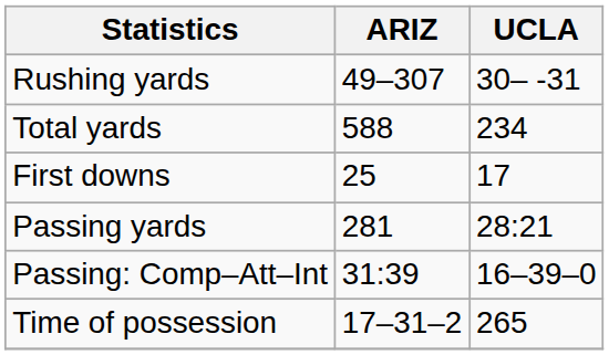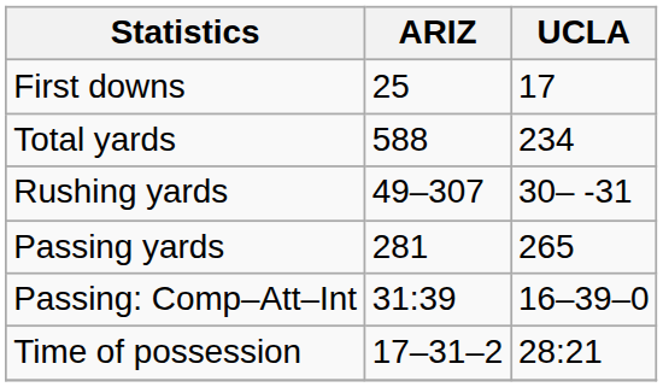rows swapped: First downs <-> Rushing yards
Passing yards | UCLA: 28:21 -> 265
Time of possession | UCLA: 265 -> 28:21
